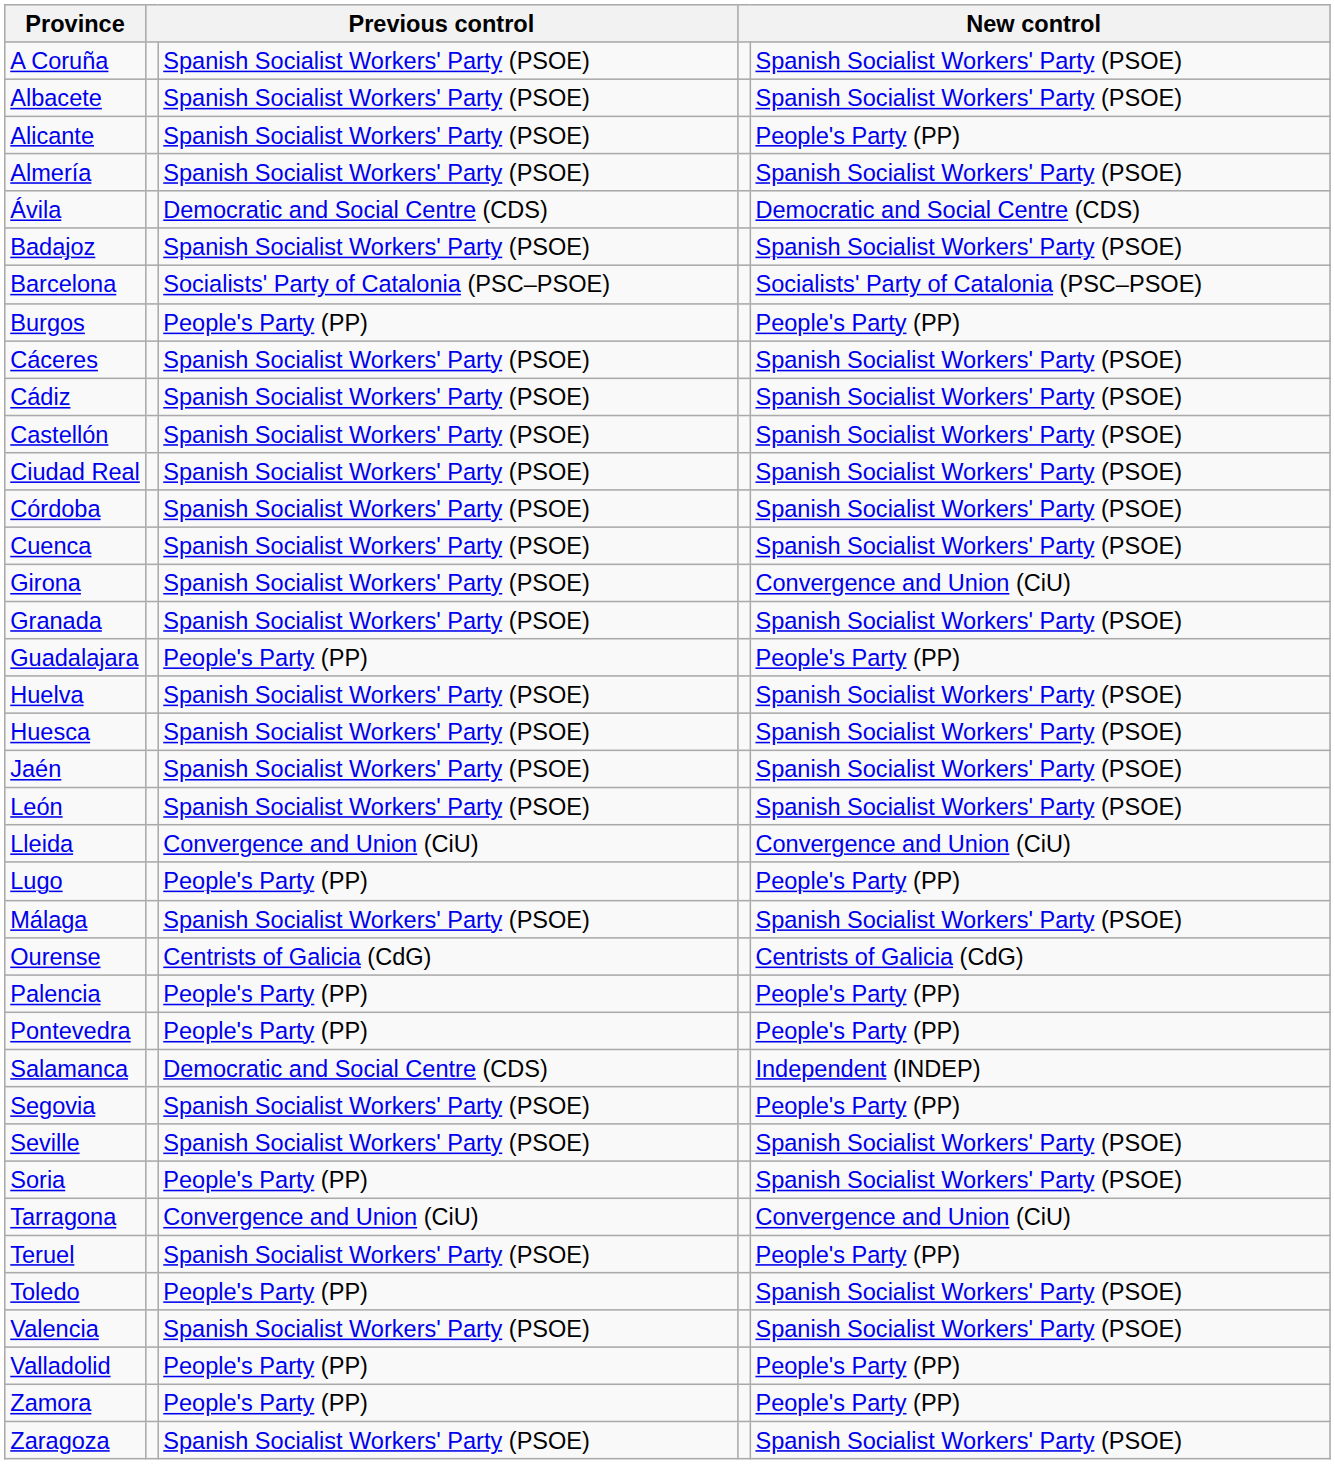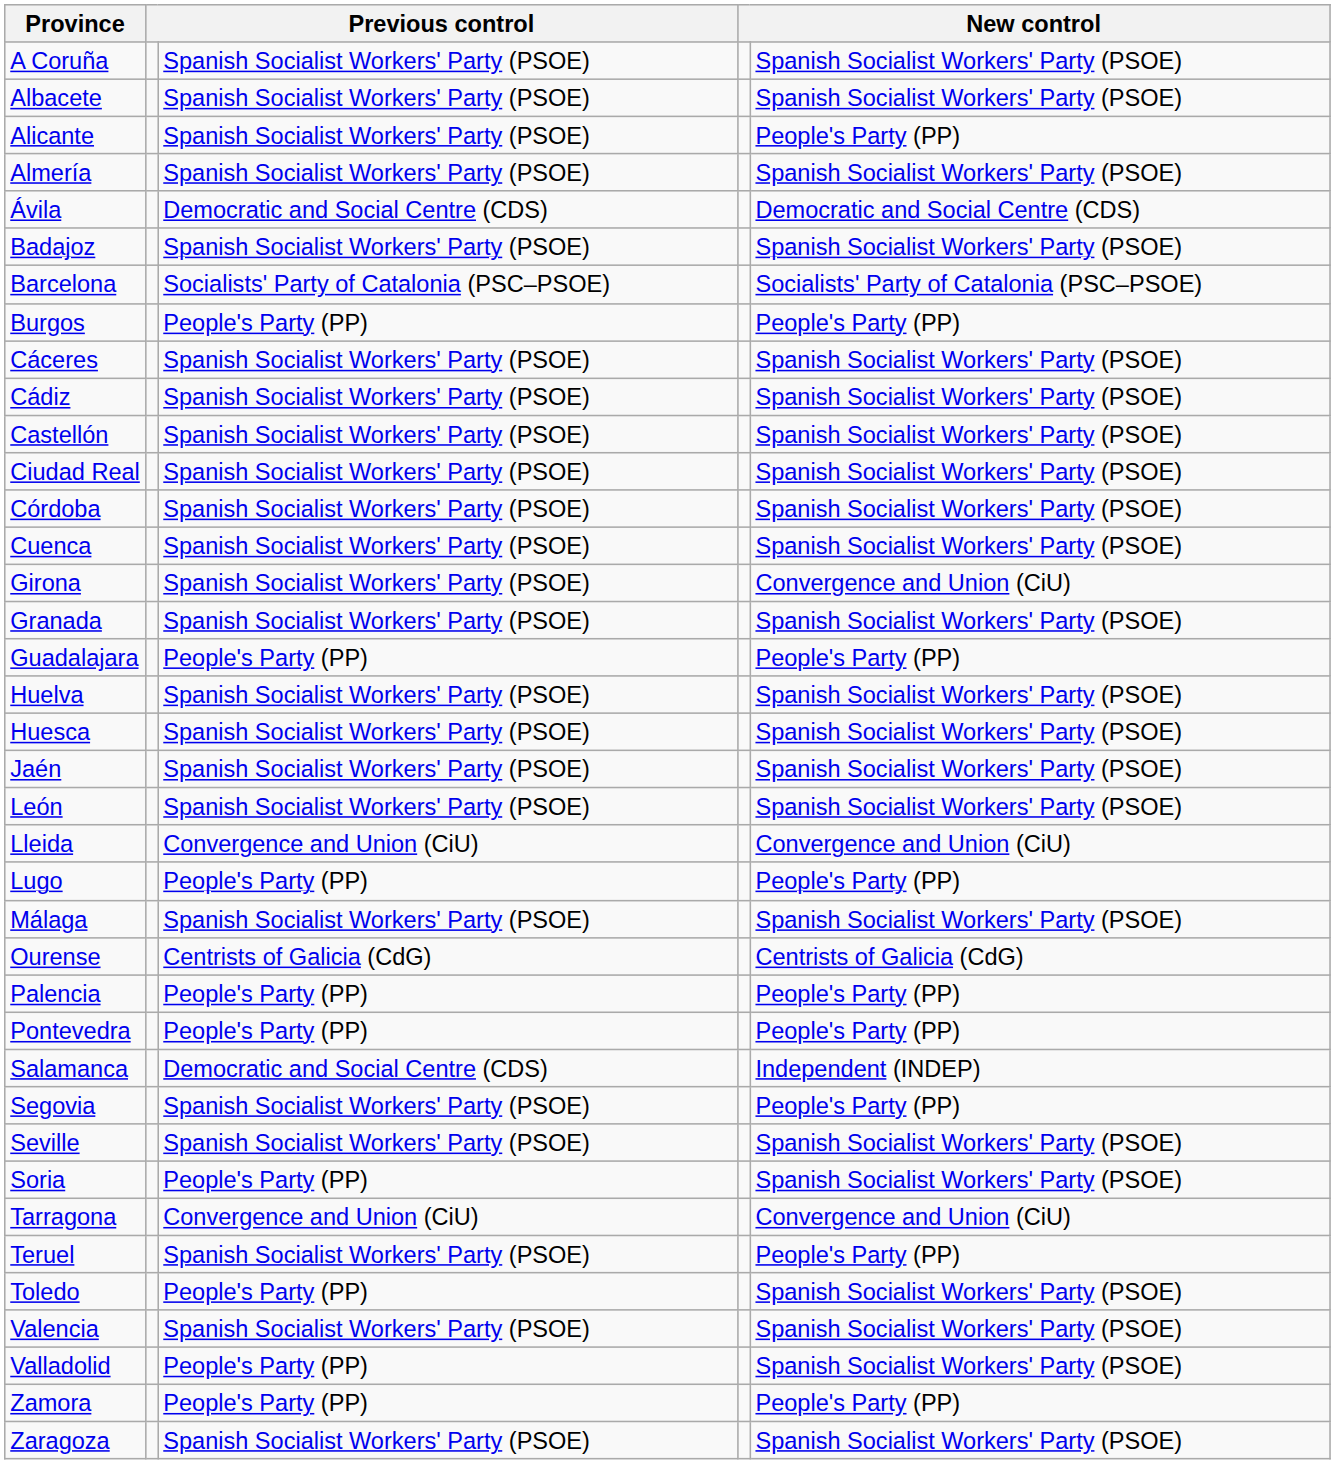Valladolid | column 5: People's Party (PP) -> Spanish Socialist Workers' Party (PSOE)
